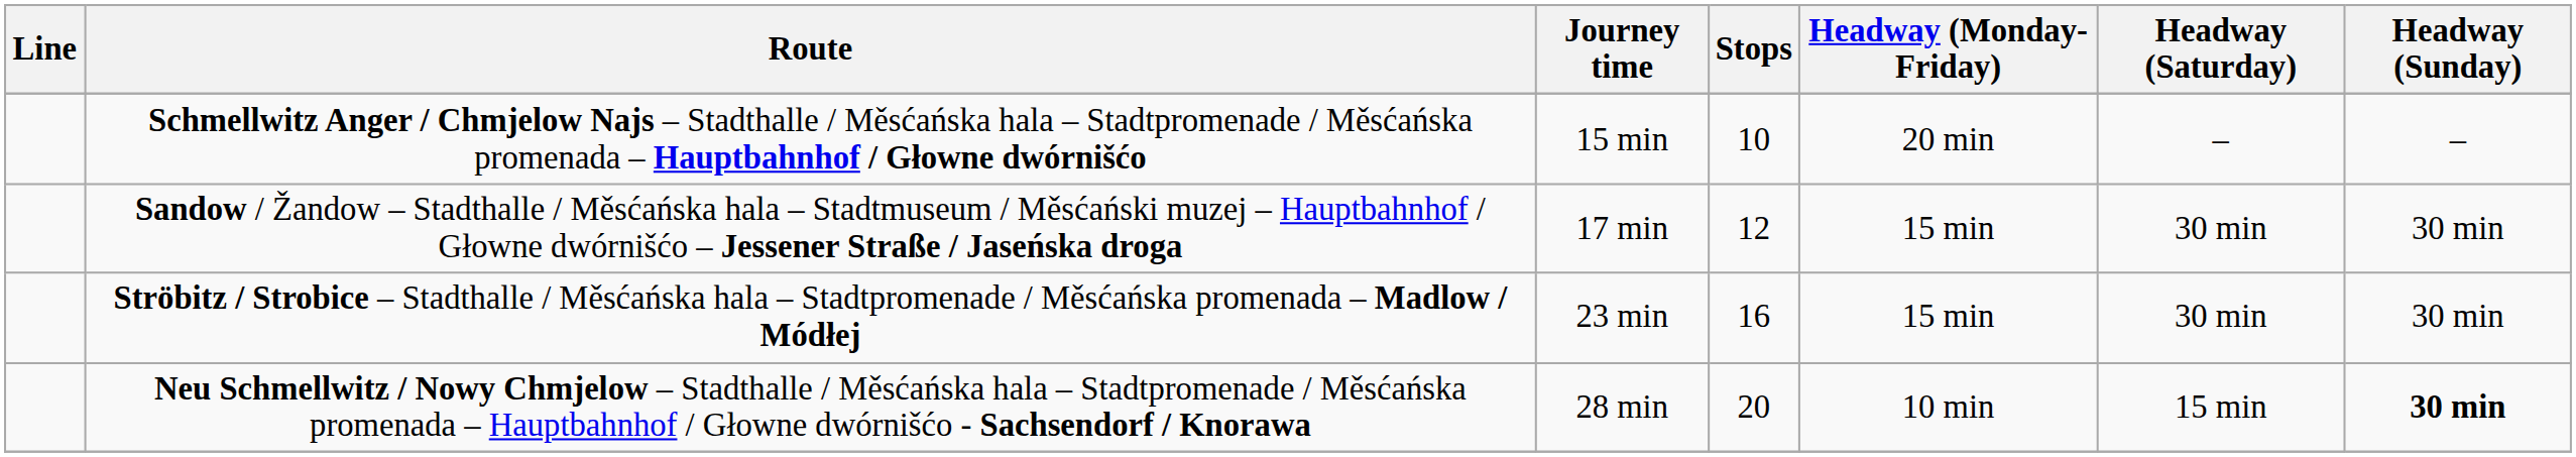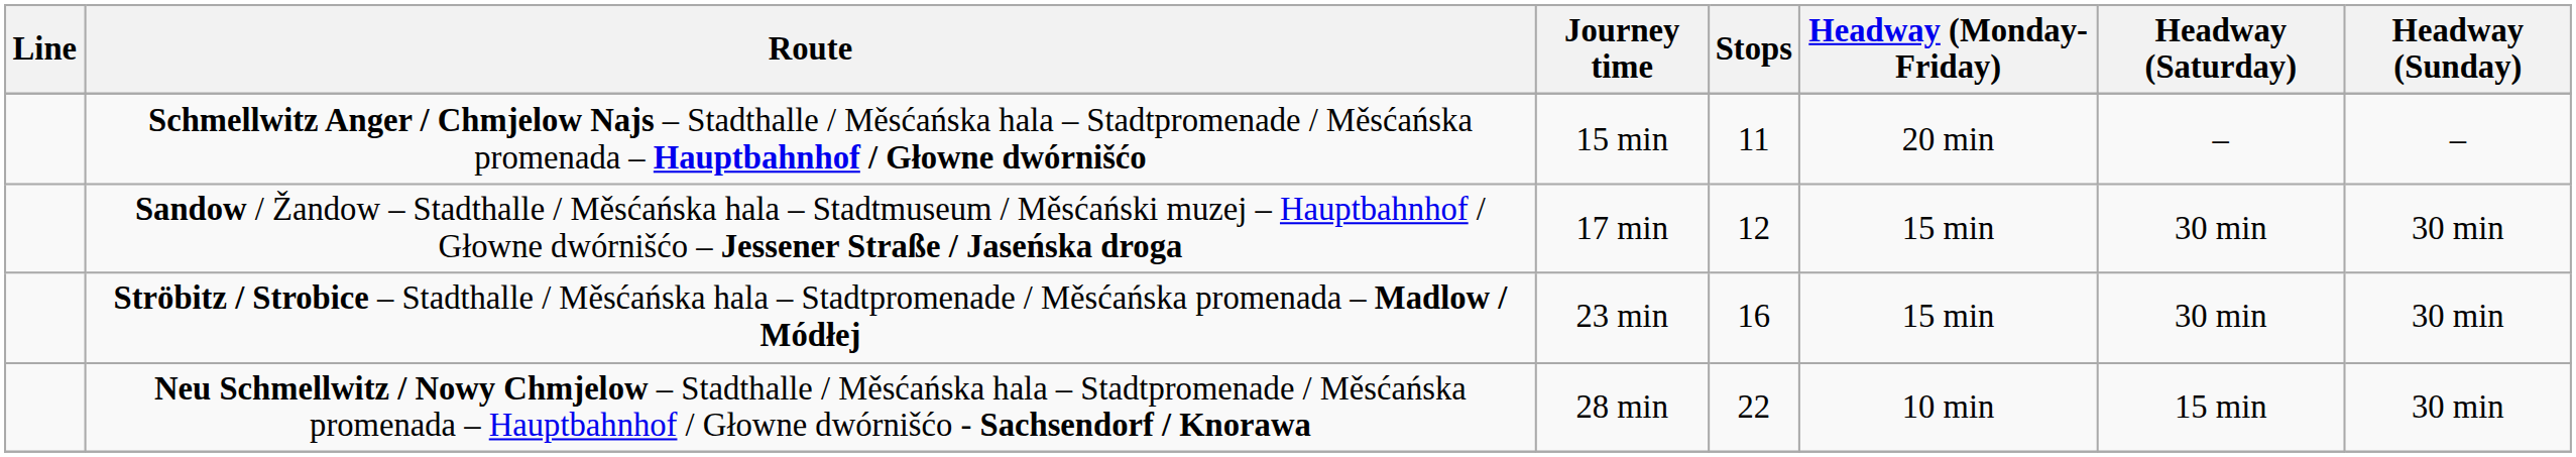row 2 | Stops: 10 -> 11
row 5 | Stops: 20 -> 22
row 5 | Headway (Sunday): bold -> normal
